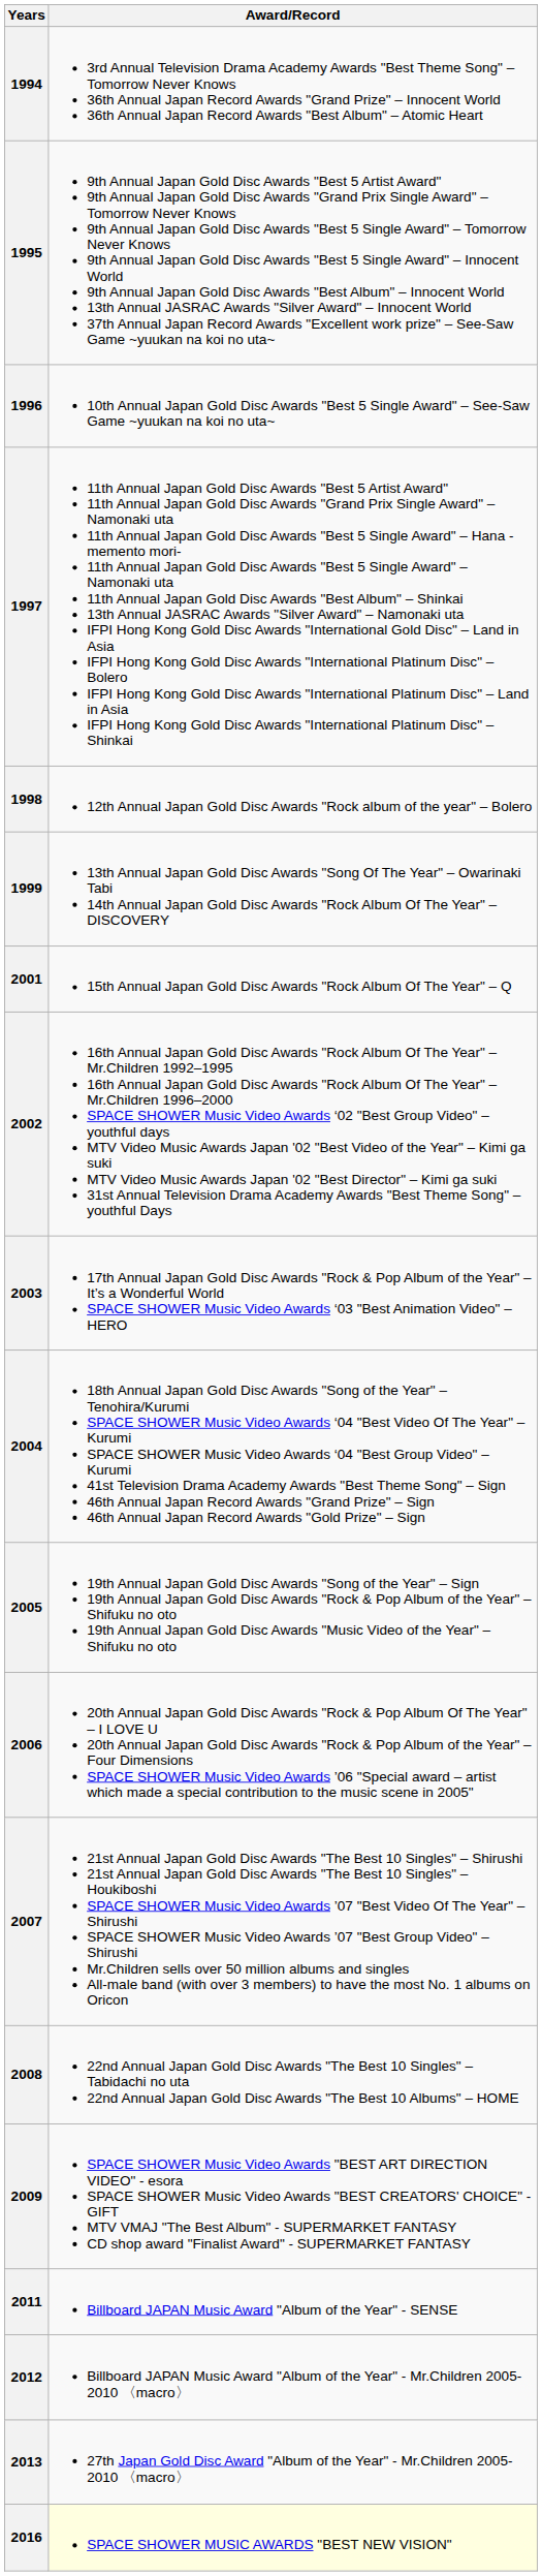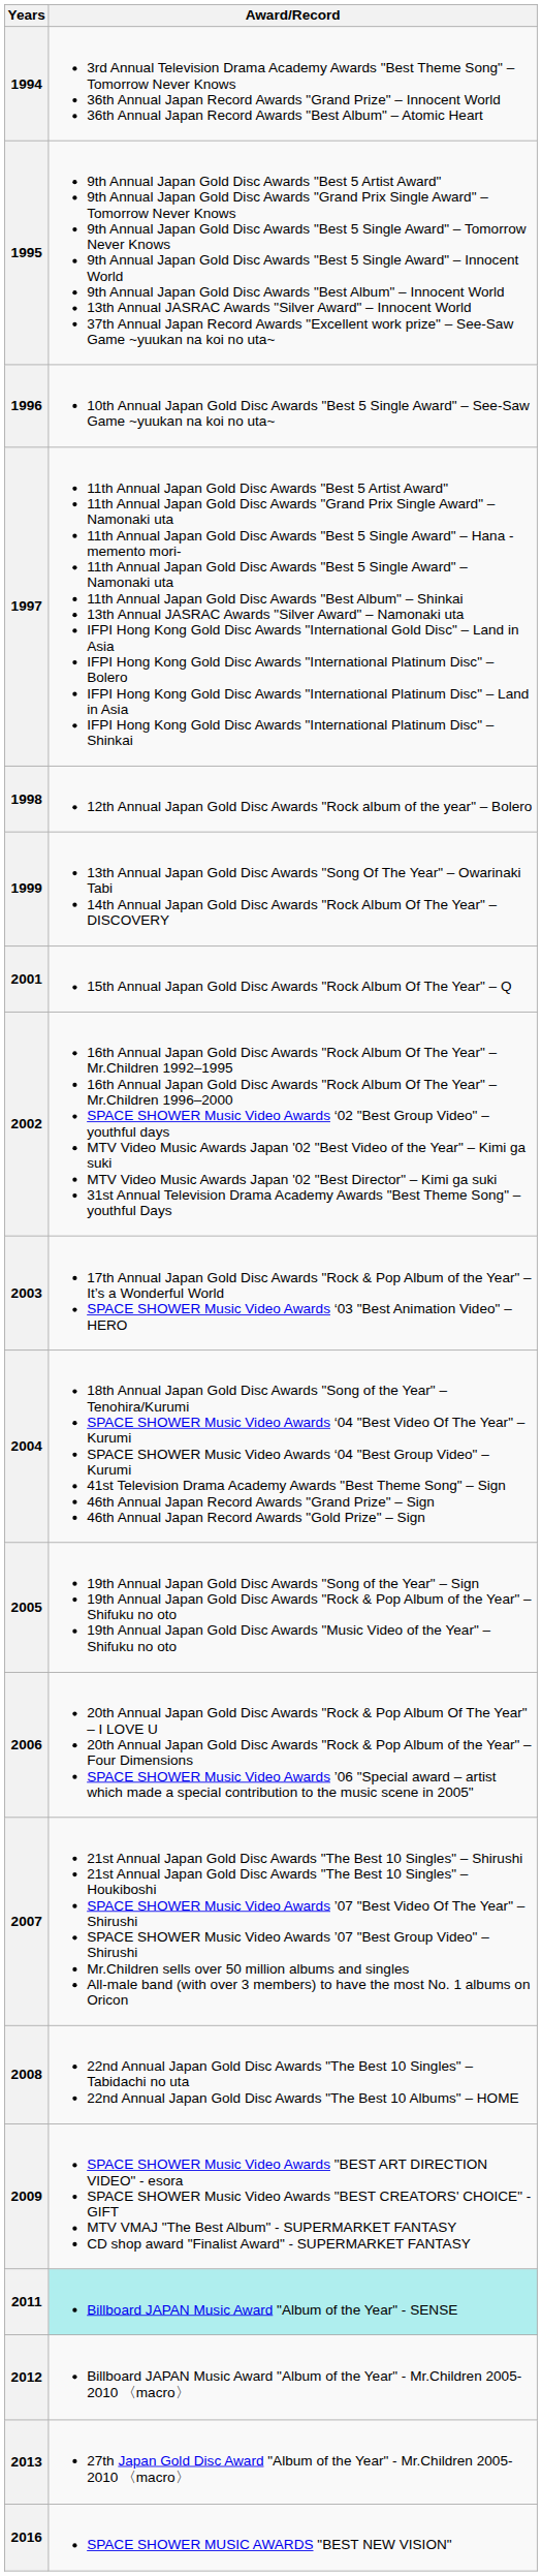2011 | Award/Record: no background -> paleturquoise background
2016 | Award/Record: lightyellow background -> no background
